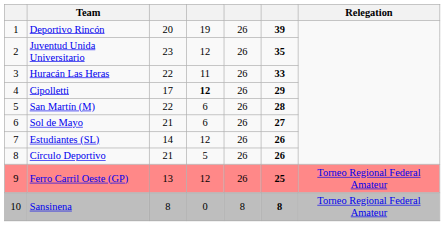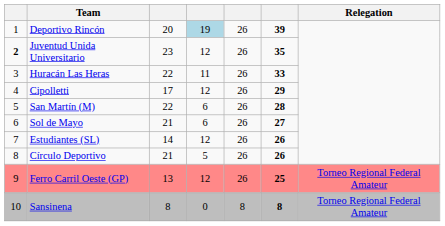Deportivo Rincón | column 4: no background -> lightblue background
Juventud Unida Universitario | column 1: normal -> bold
Cipolletti | column 4: bold -> normal
